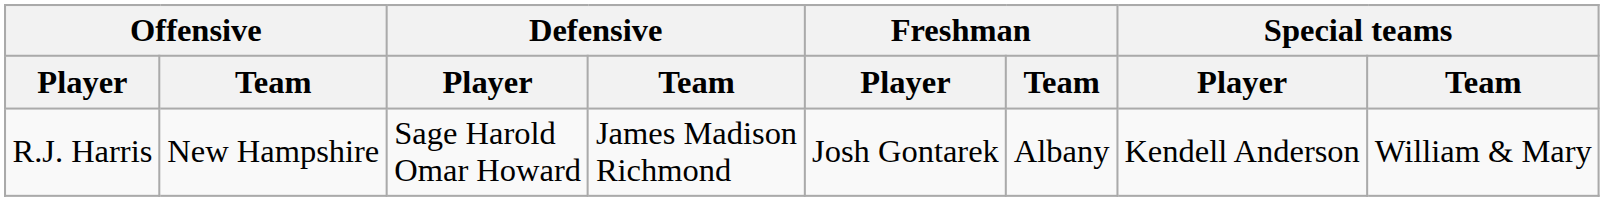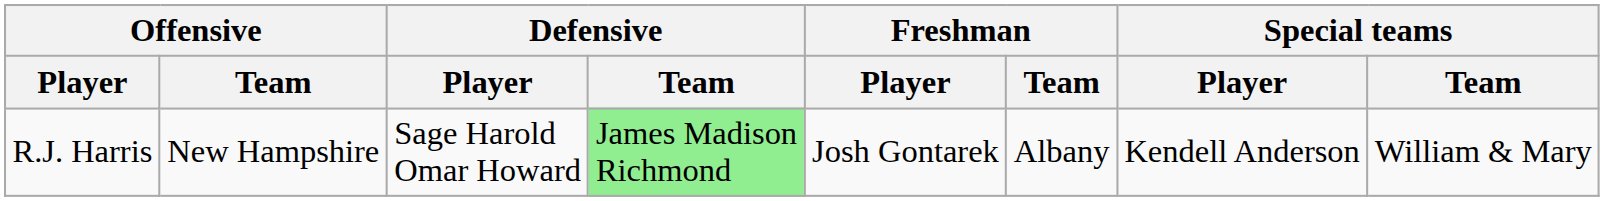R.J. Harris | Defensive / Team: no background -> lightgreen background
